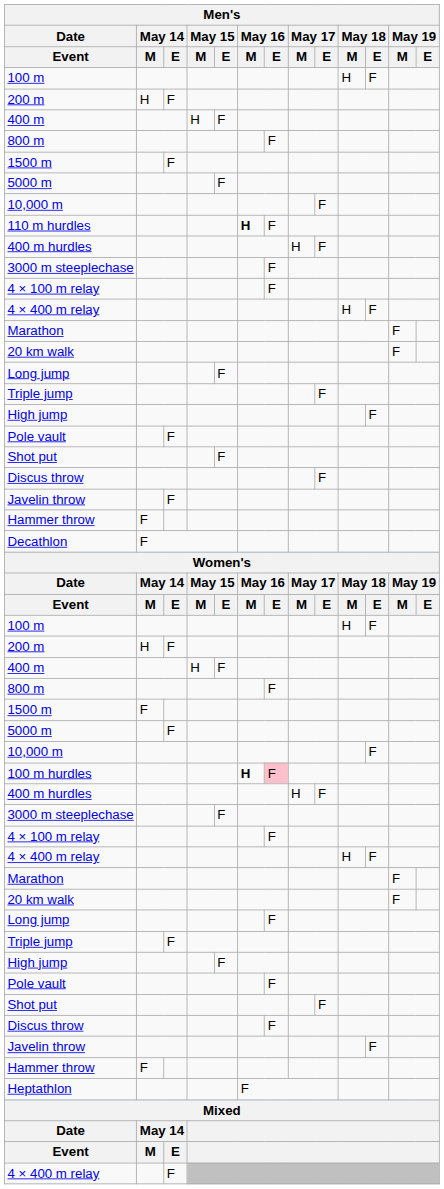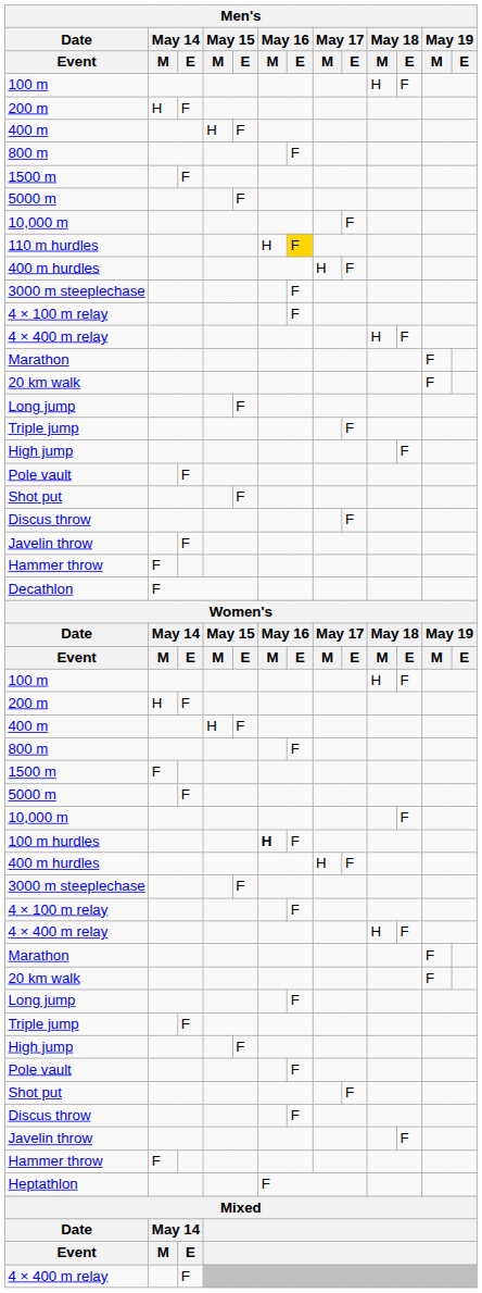110 m hurdles | Men's / May 16 / M: bold -> normal
110 m hurdles | Men's / May 16 / E: no background -> gold background
100 m hurdles | Men's / May 16 / E: pink background -> no background
